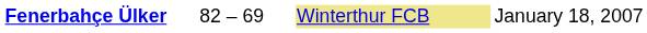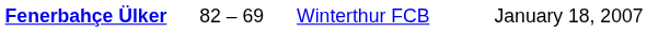Fenerbahçe Ülker | column 3: khaki background -> no background
